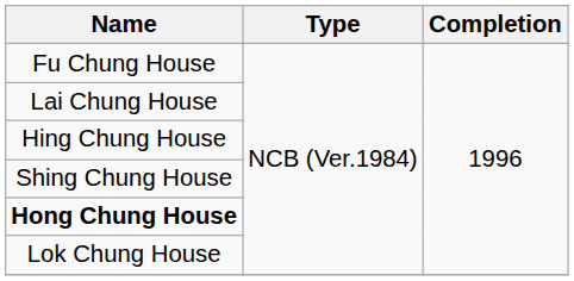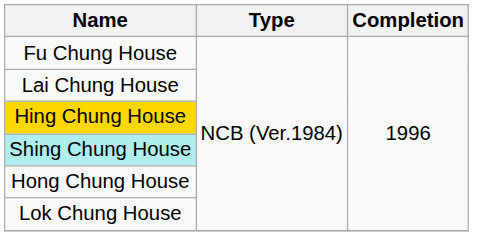Hing Chung House | Name: no background -> gold background
Shing Chung House | Name: no background -> paleturquoise background
Hong Chung House | Name: bold -> normal
